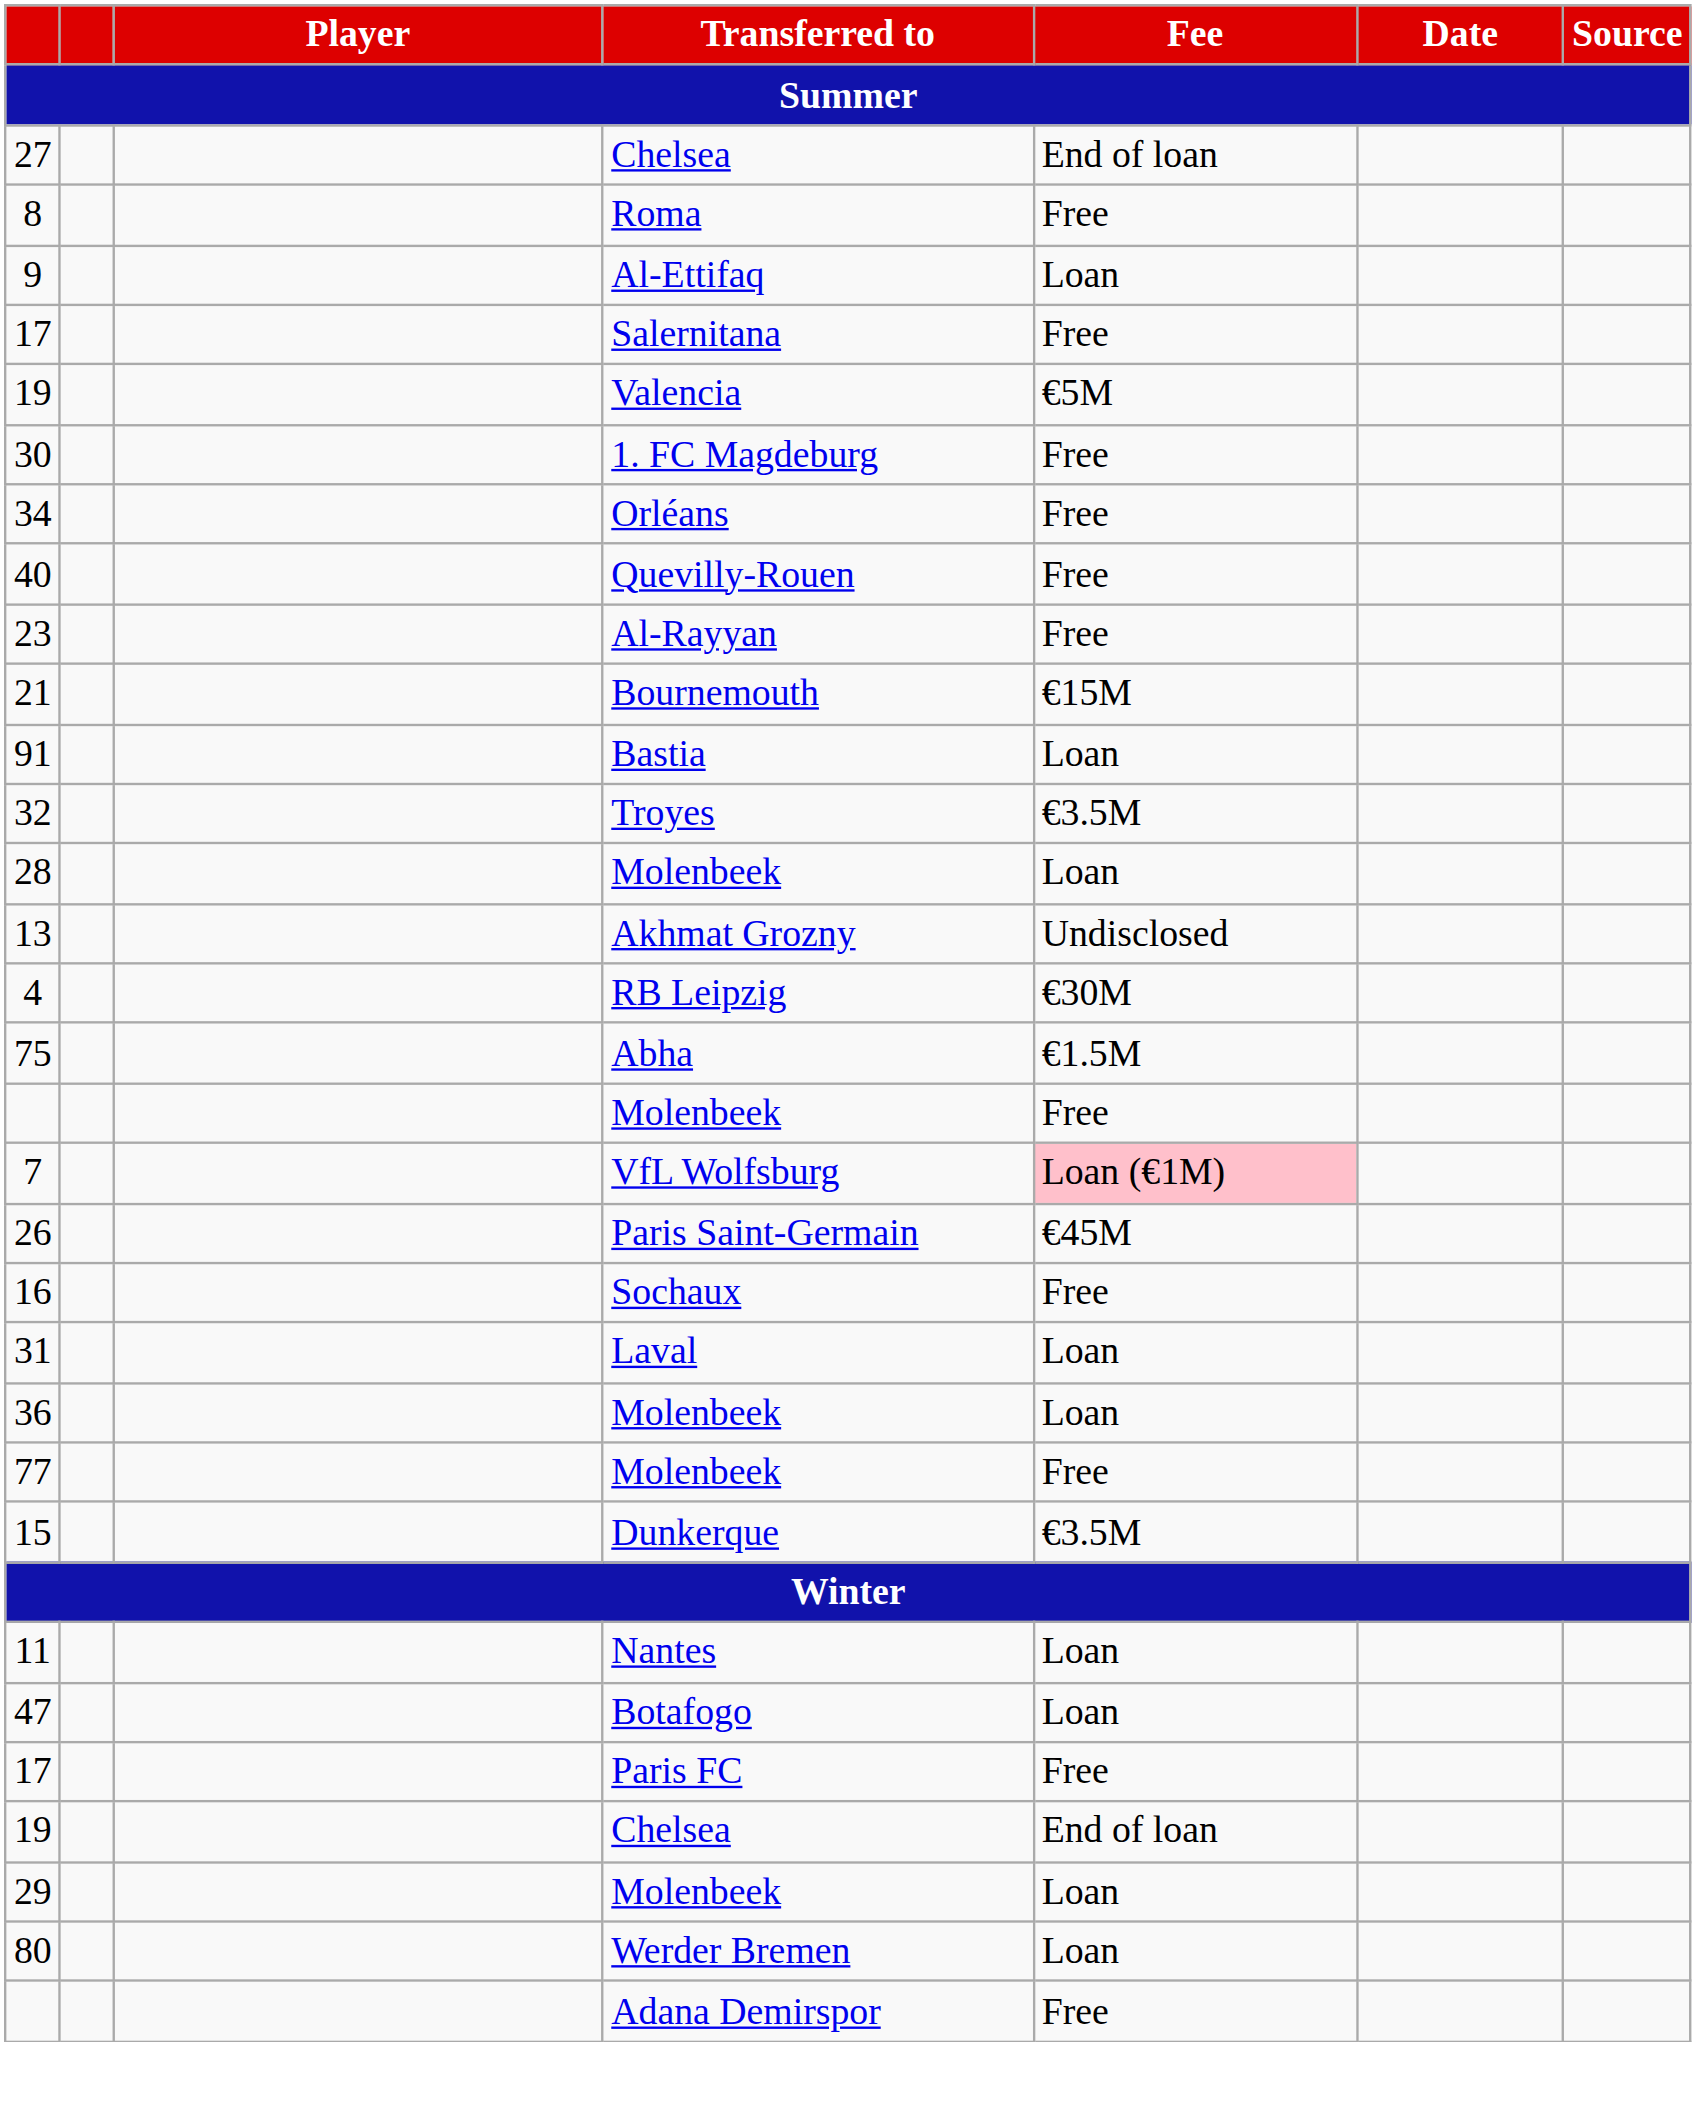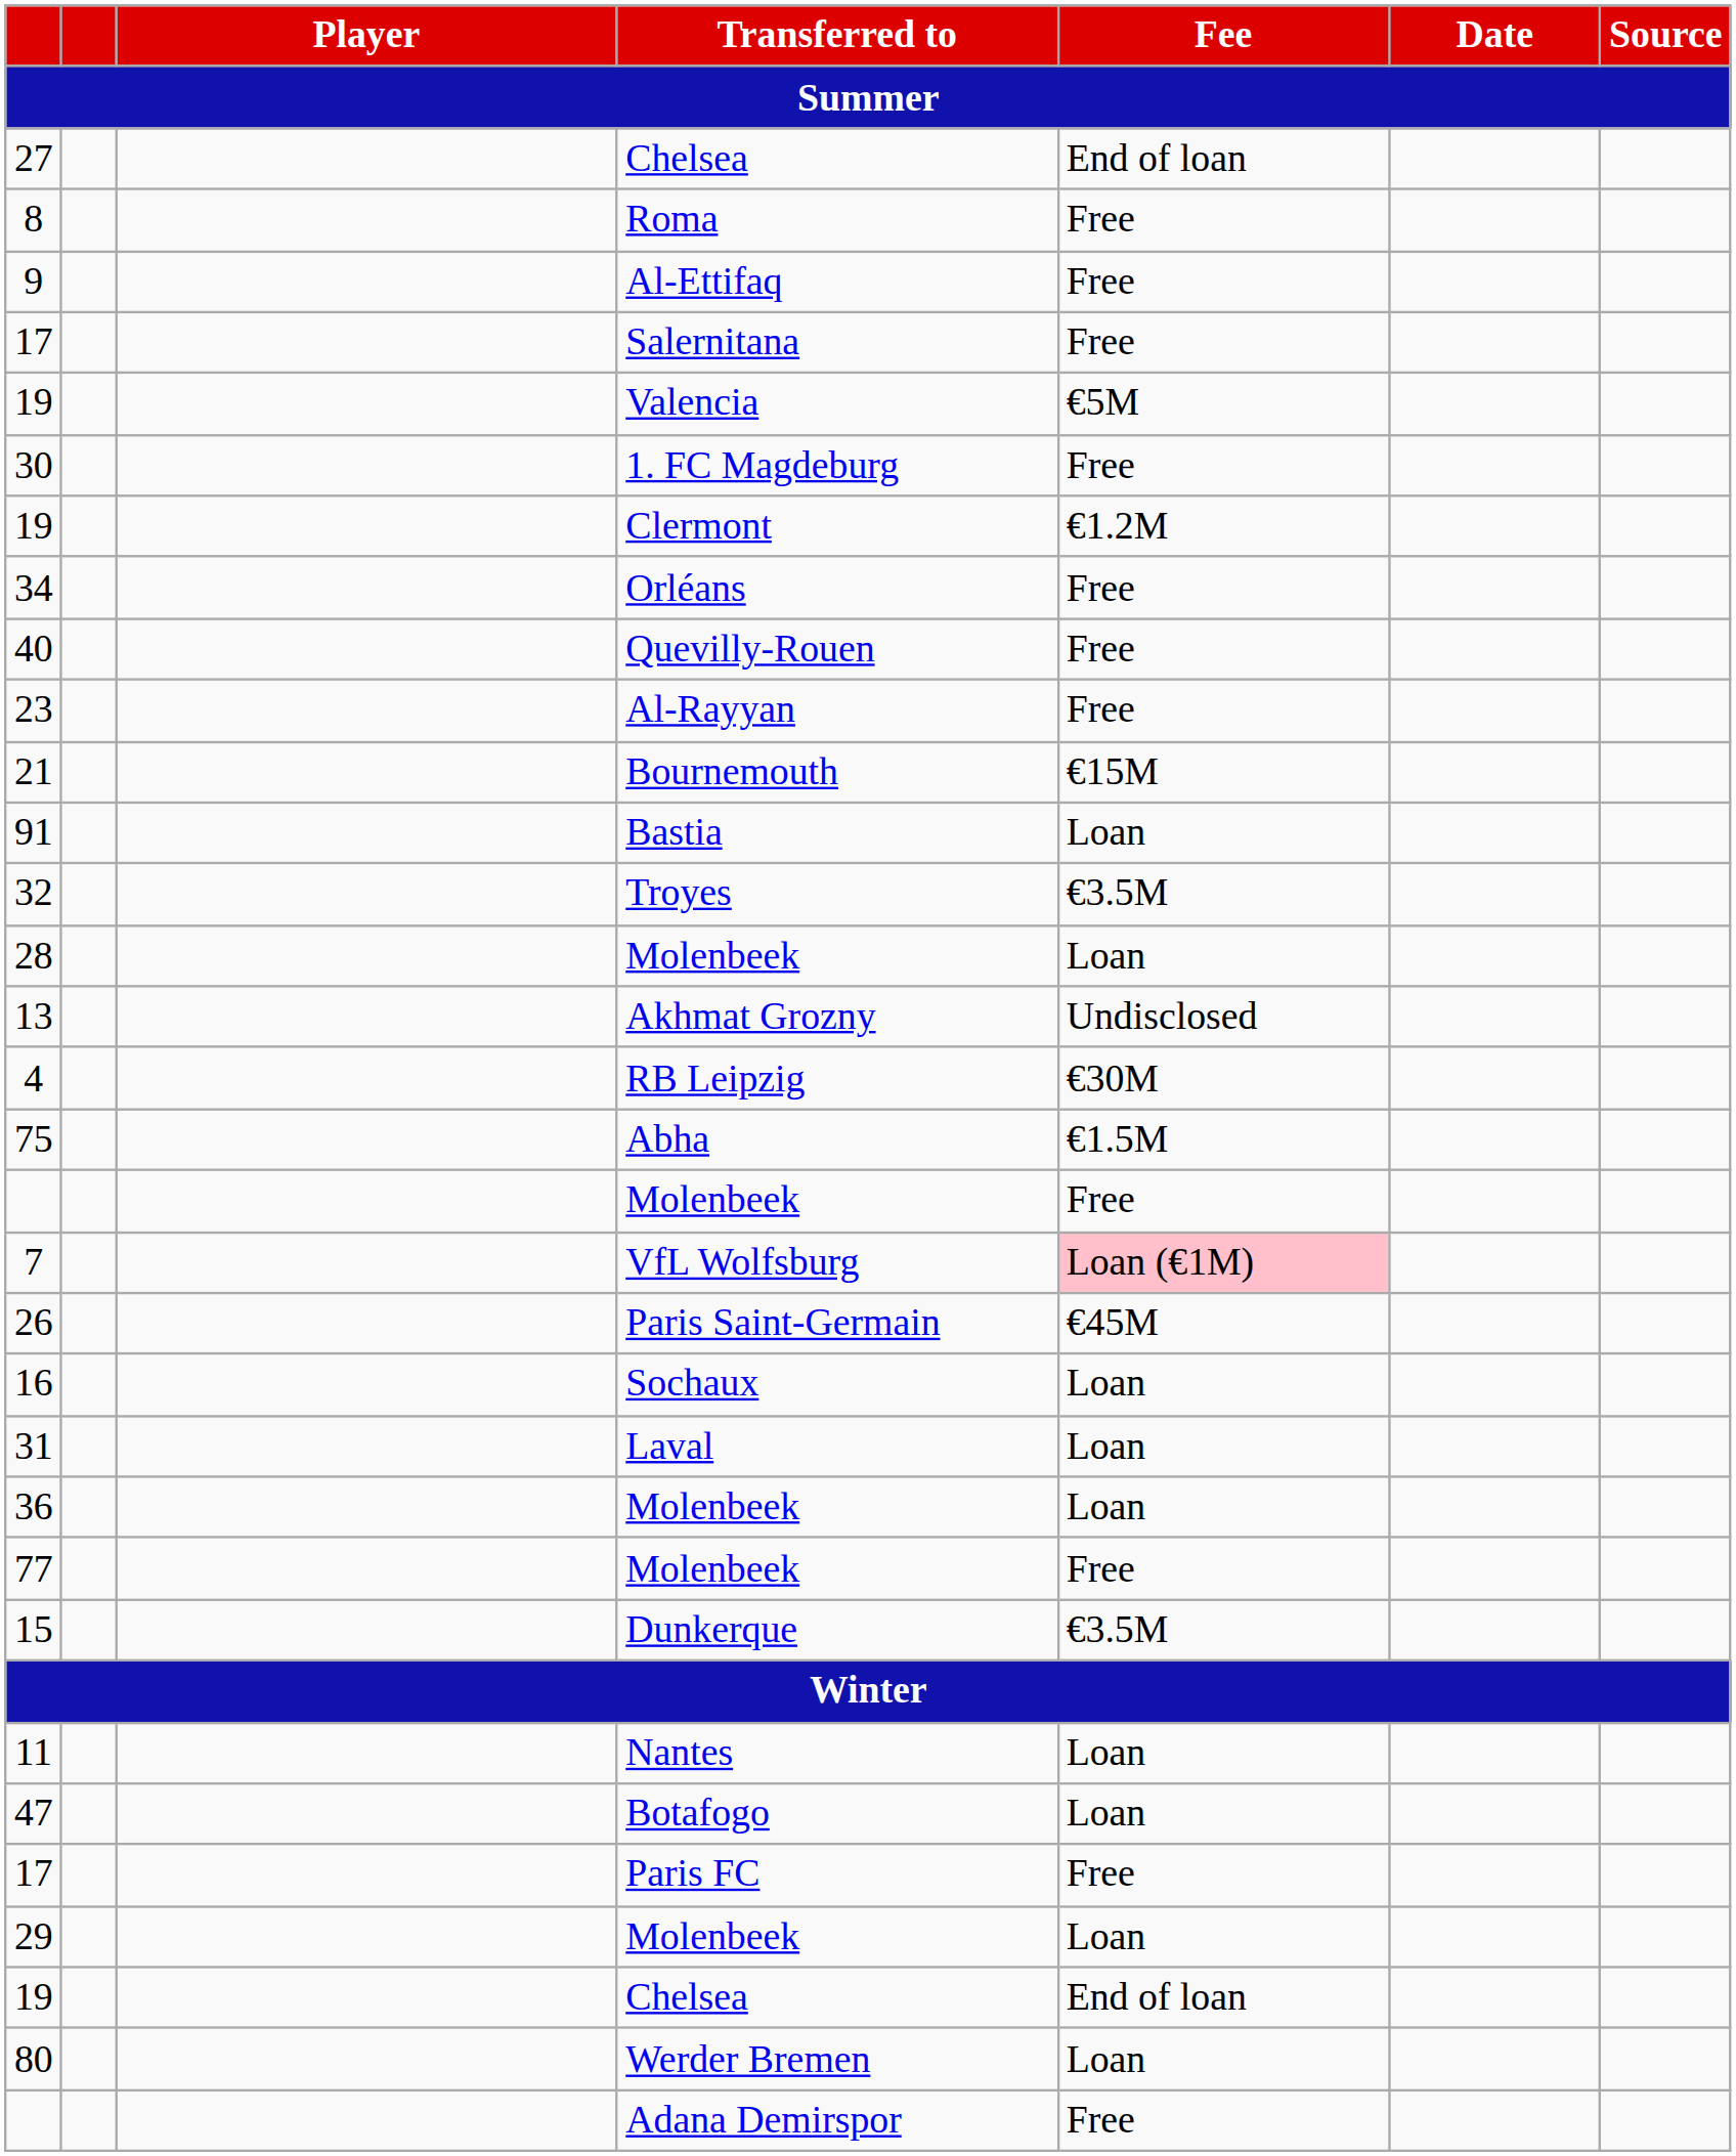9 | Fee: Loan -> Free
+ row: 19 | Clermont | €1.2M
16 | Fee: Free -> Loan
rows swapped: 29 <-> 19 / Chelsea
